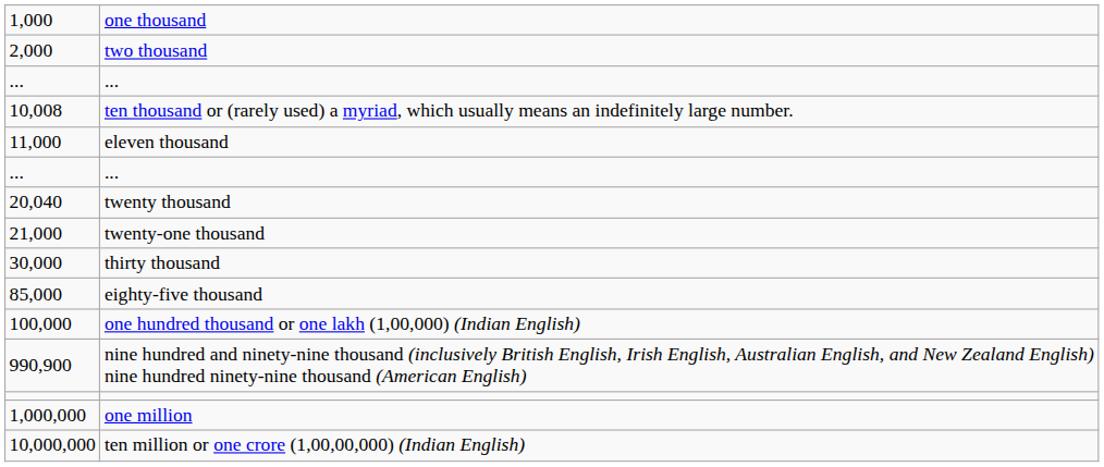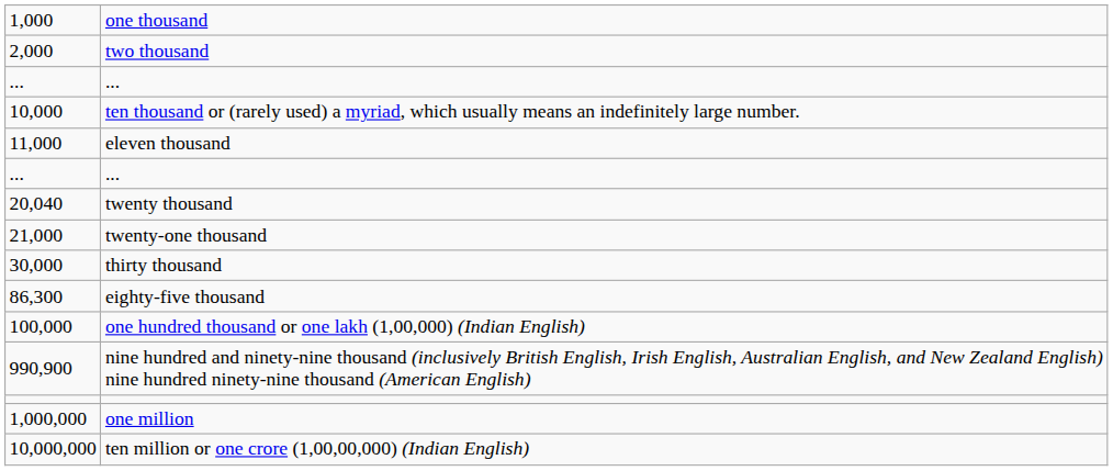row 4 | column 1: 10,008 -> 10,000
row 10 | column 1: 85,000 -> 86,300
